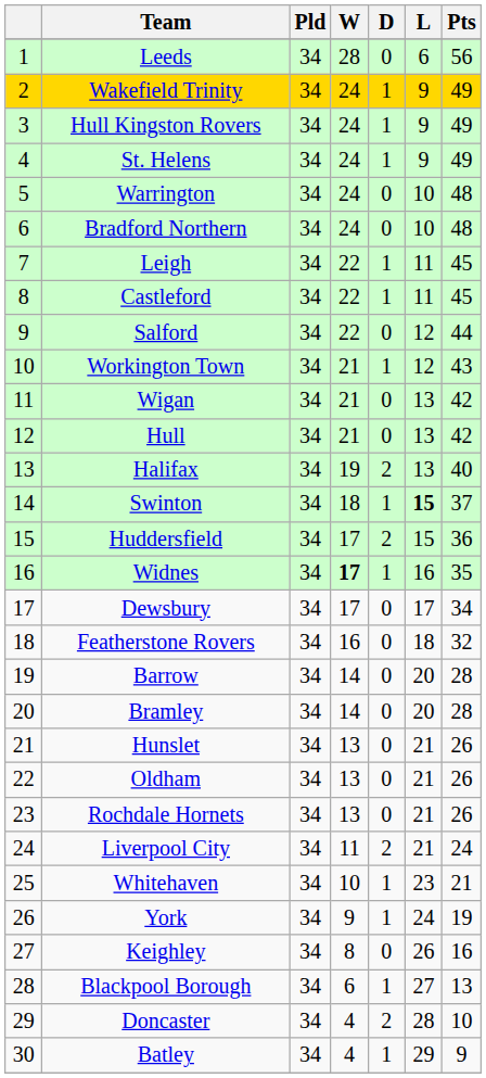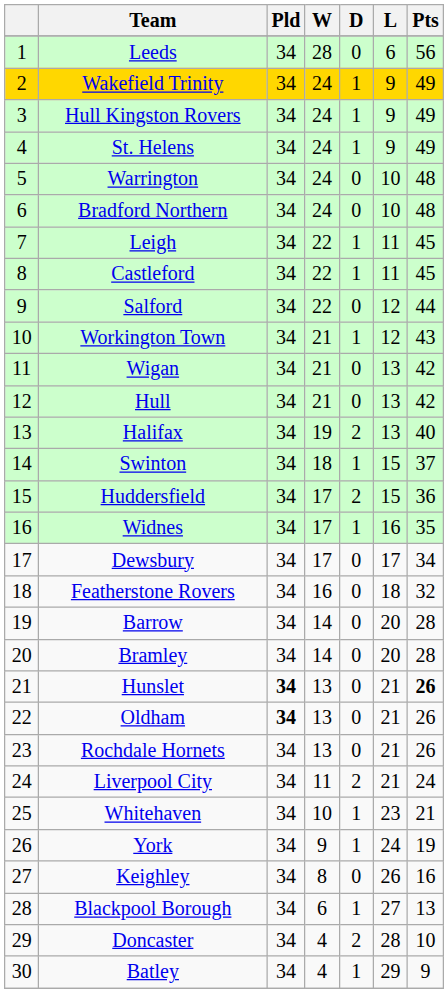Swinton | L: bold -> normal
Widnes | W: bold -> normal
Hunslet | Pld: normal -> bold
Hunslet | Pts: normal -> bold
Oldham | Pld: normal -> bold
